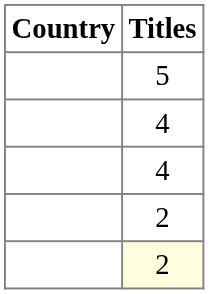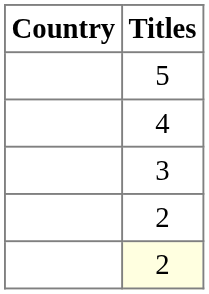row 4 | Titles: 4 -> 3
